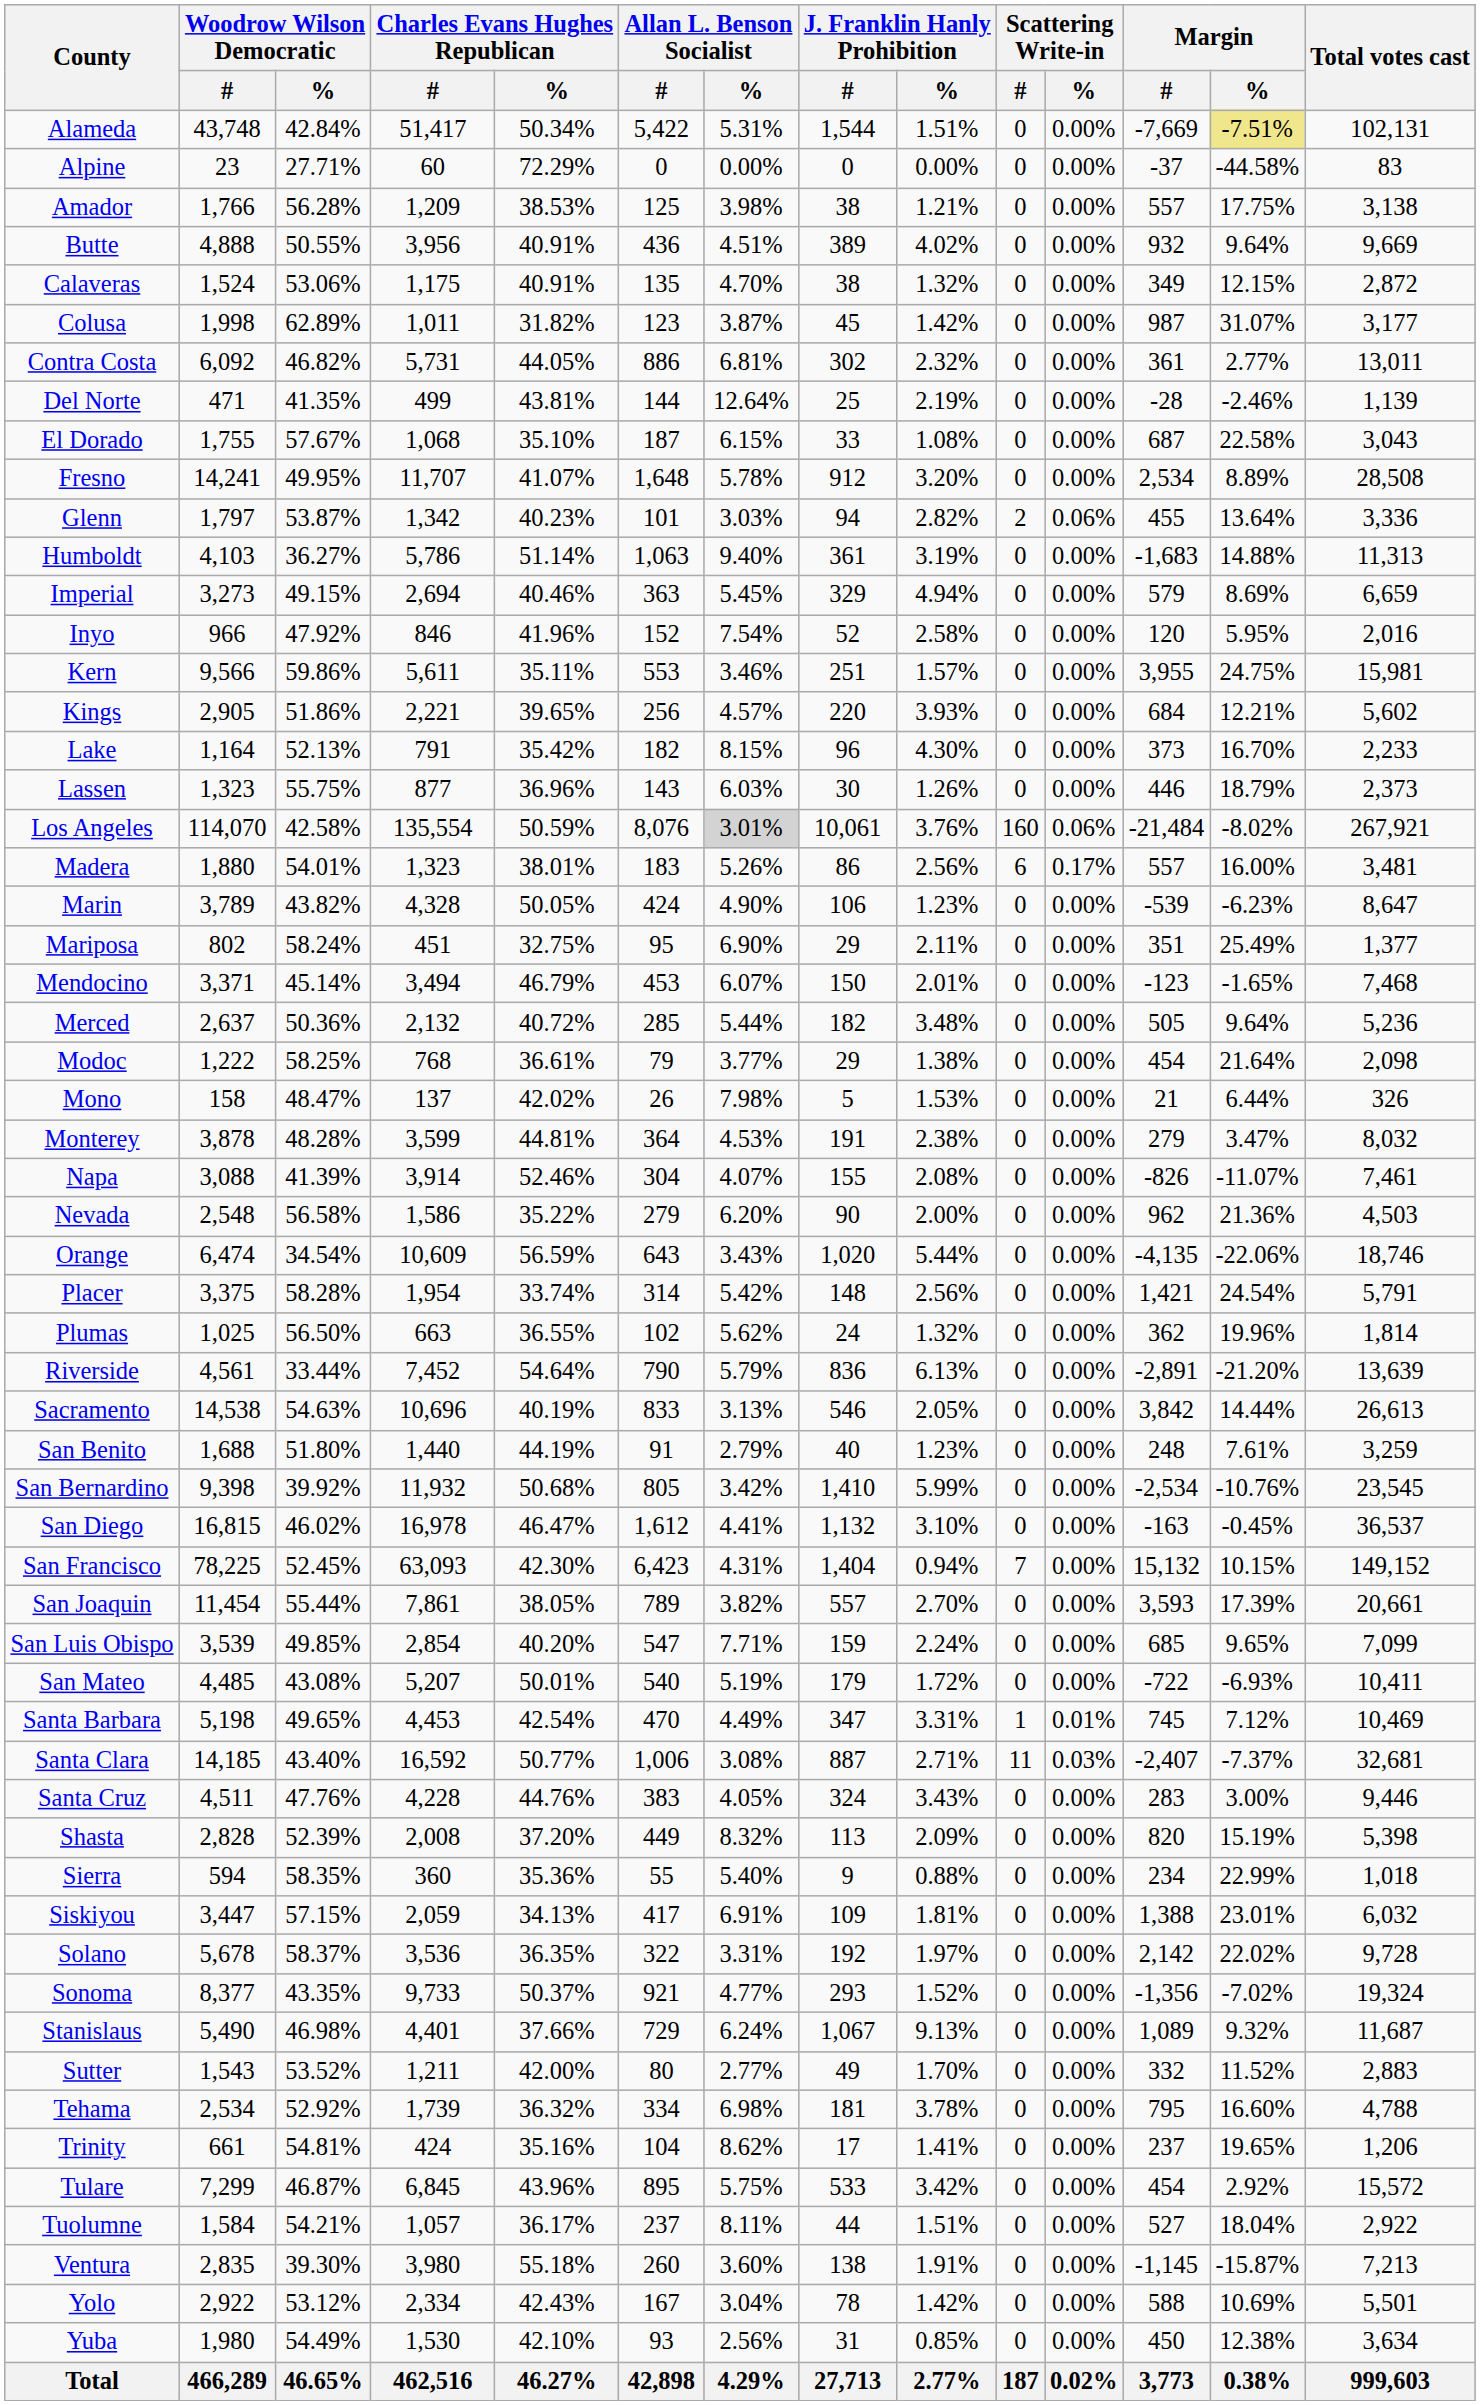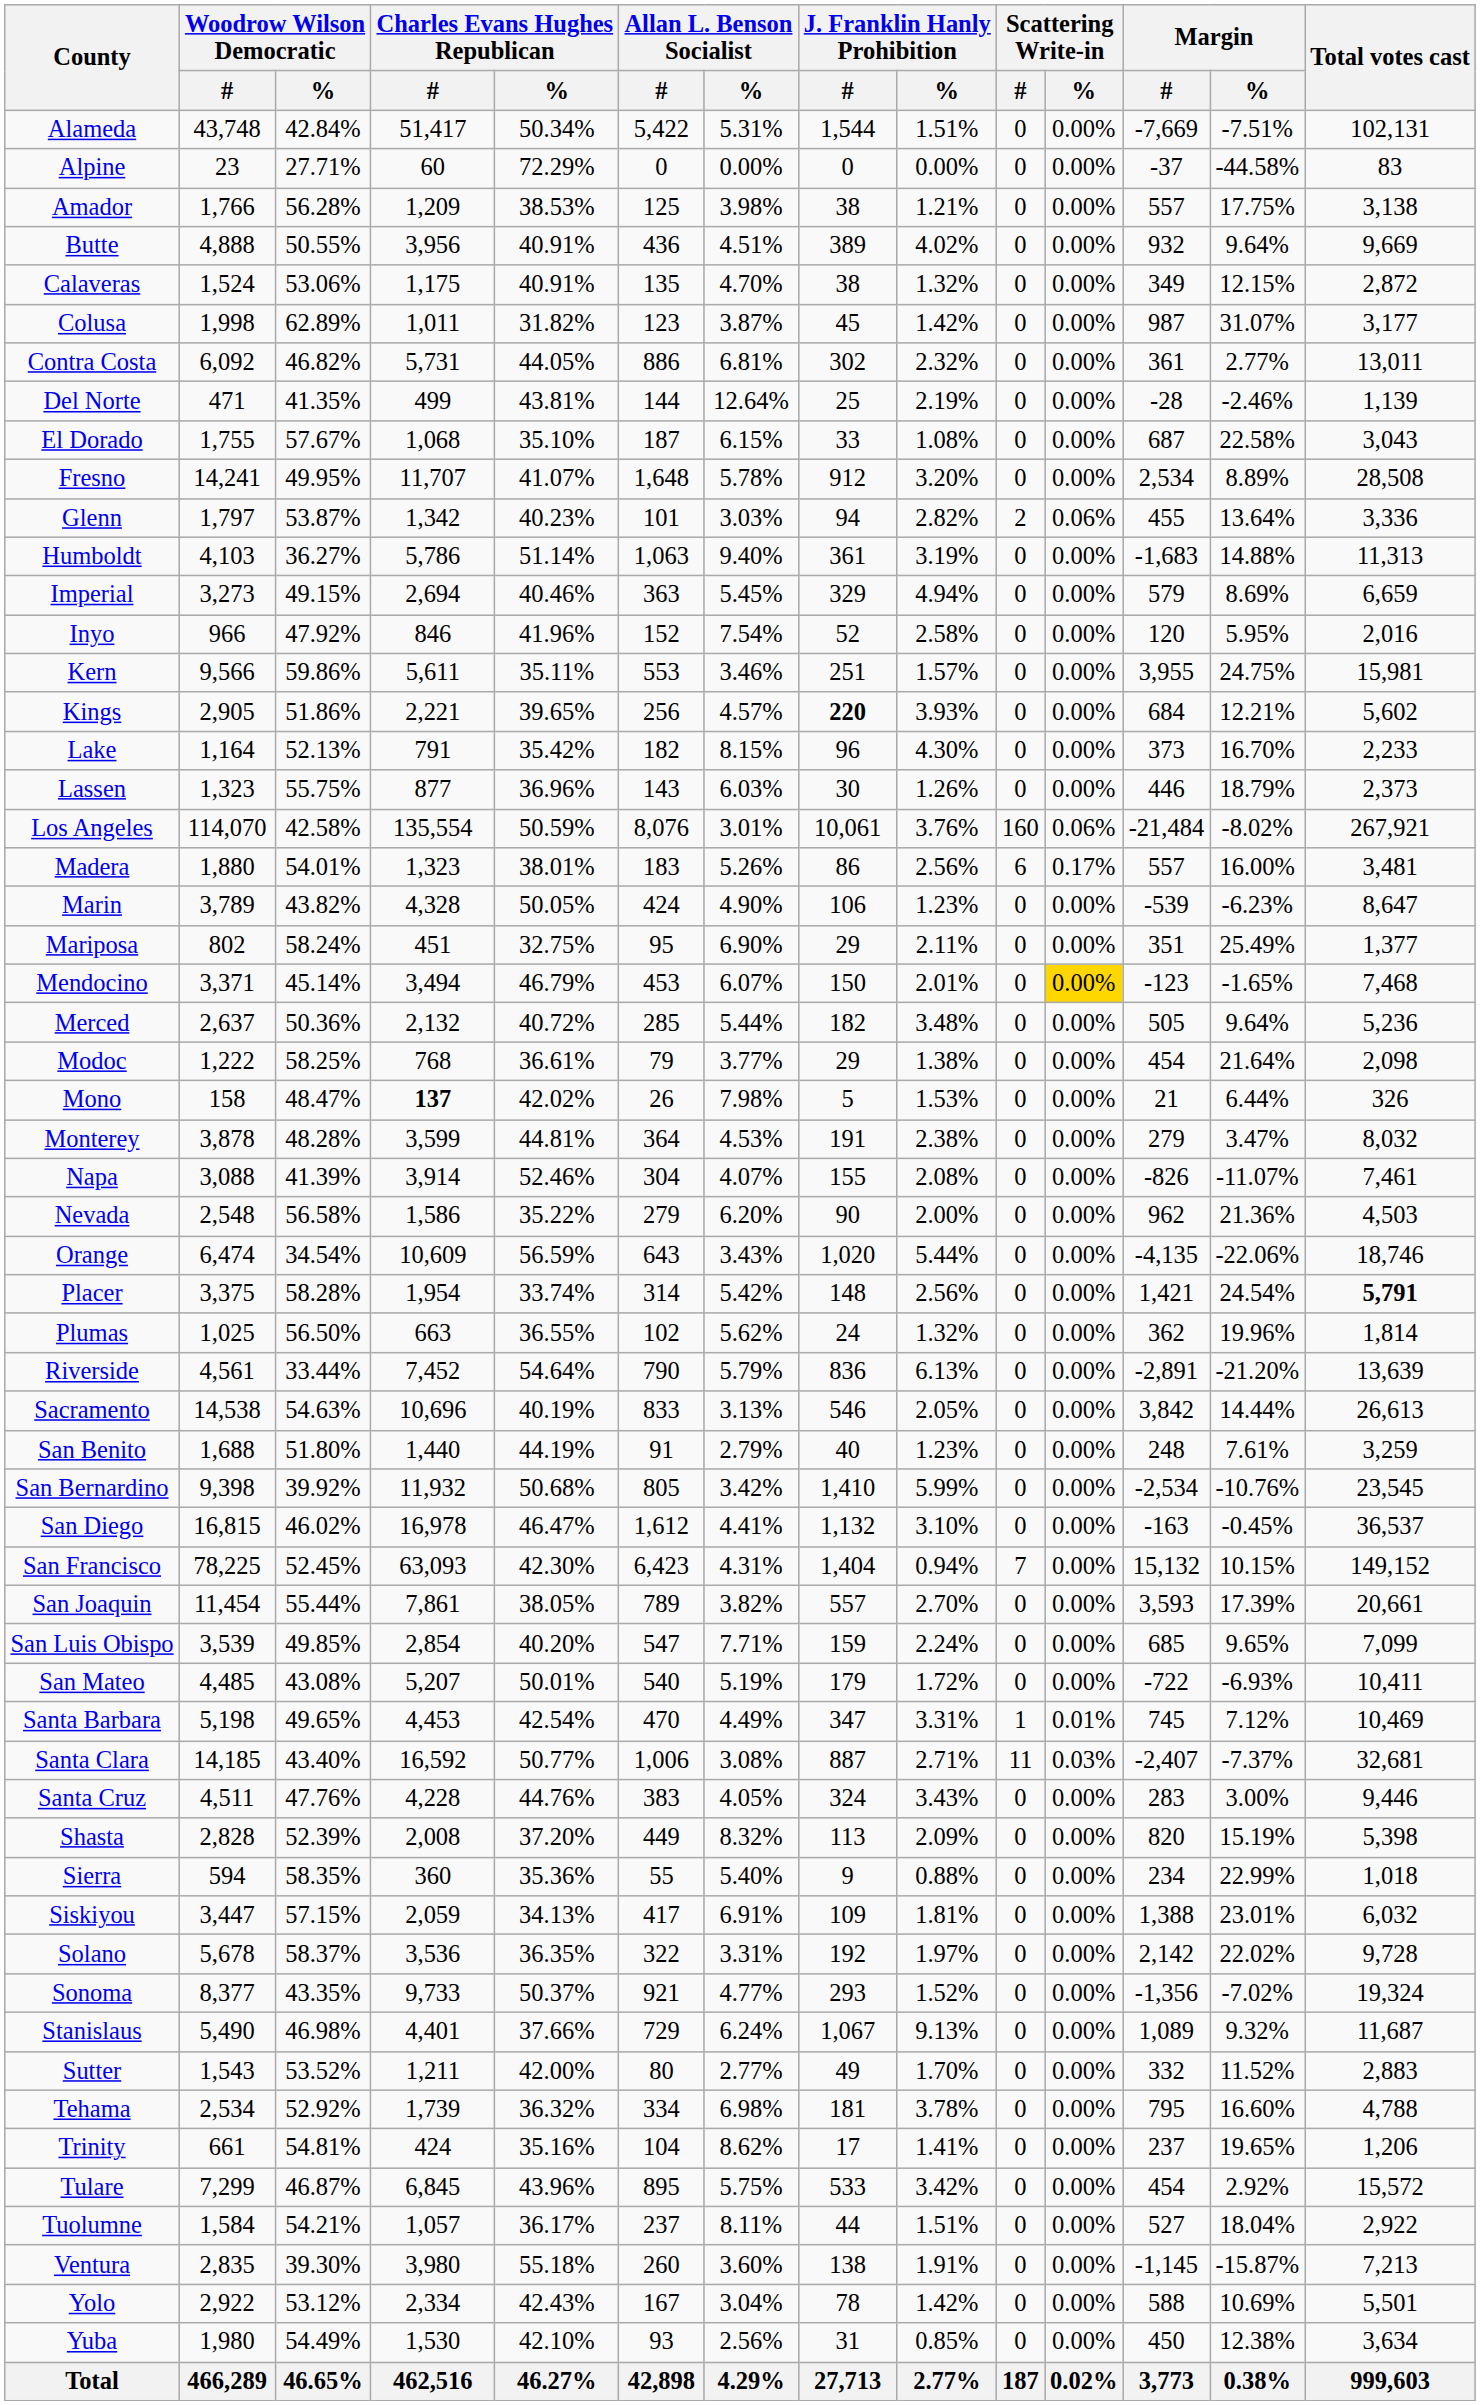Alameda | Margin / %: khaki background -> no background
Kings | J. Franklin Hanly Prohibition / #: normal -> bold
Los Angeles | Allan L. Benson Socialist / %: lightgrey background -> no background
Mendocino | Scattering Write-in / %: no background -> gold background
Mono | Charles Evans Hughes Republican / #: normal -> bold
Placer | Total votes cast: normal -> bold
